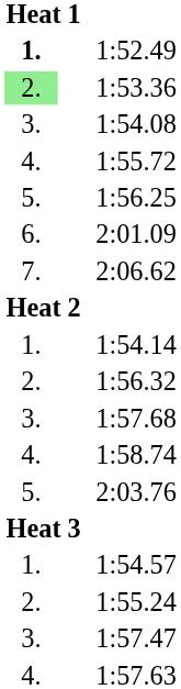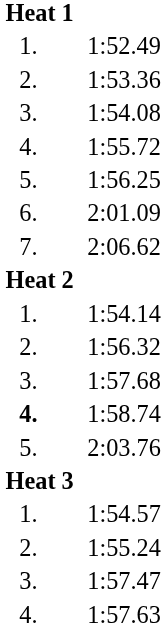1:52.49 | column 1: bold -> normal
1:53.36 | column 1: lightgreen background -> no background
1:58.74 | column 1: normal -> bold
